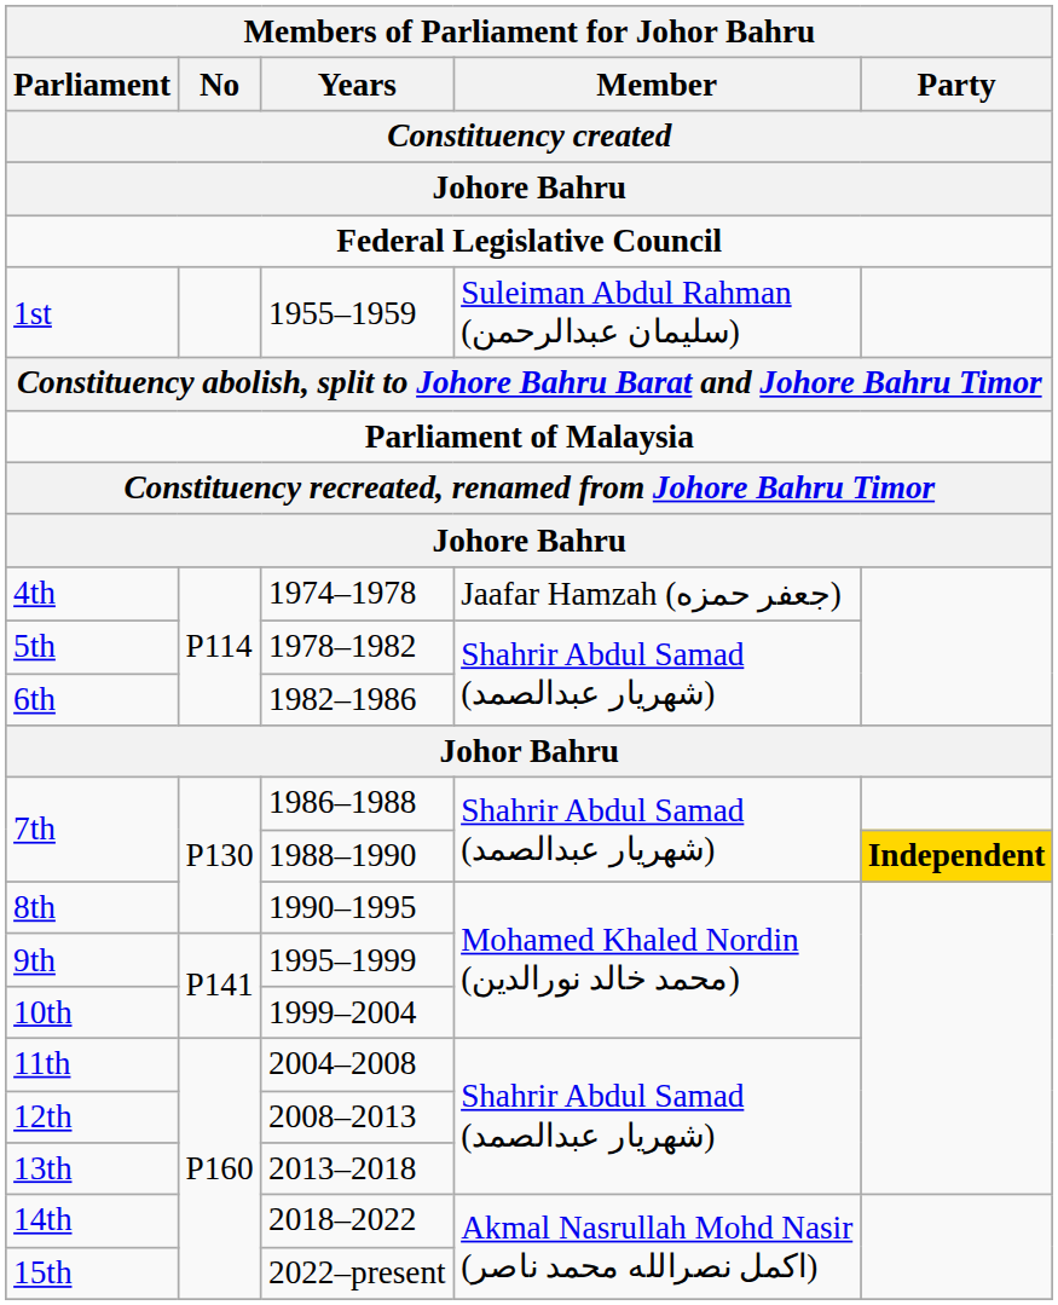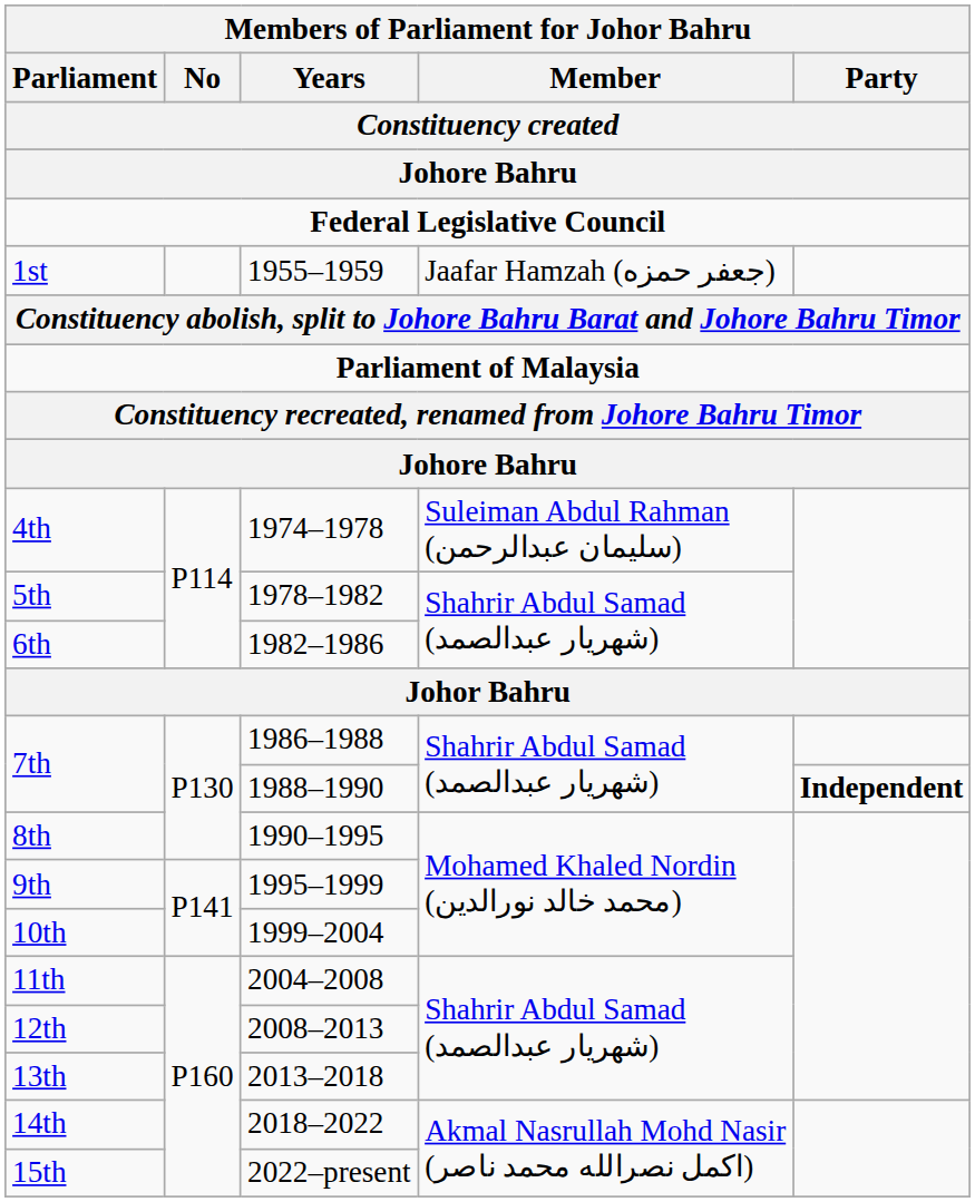1st | Member: Suleiman Abdul Rahman (سليمان عبدالرحمن) -> Jaafar Hamzah (جعفر حمزه)
4th | Member: Jaafar Hamzah (جعفر حمزه) -> Suleiman Abdul Rahman (سليمان عبدالرحمن)
7th / 1988–1990 | Party: gold background -> no background
